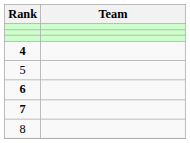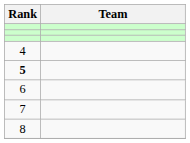row 5 | Rank: bold -> normal
row 6 | Rank: normal -> bold
row 7 | Rank: bold -> normal
row 8 | Rank: bold -> normal
